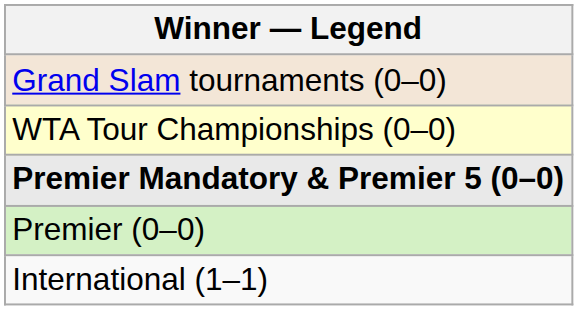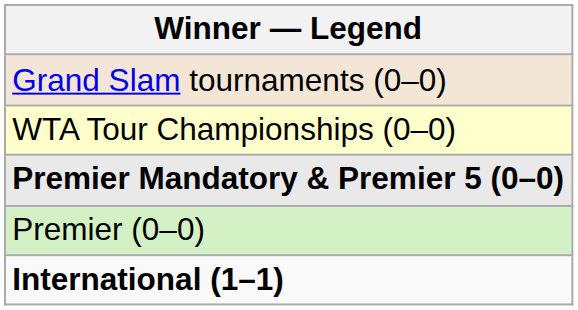row 6 | column 1: normal -> bold
